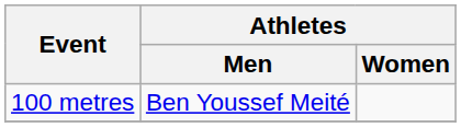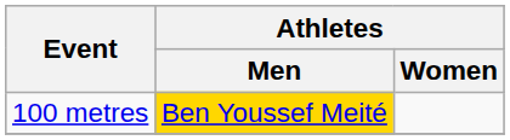100 metres | Athletes / Men: no background -> gold background
